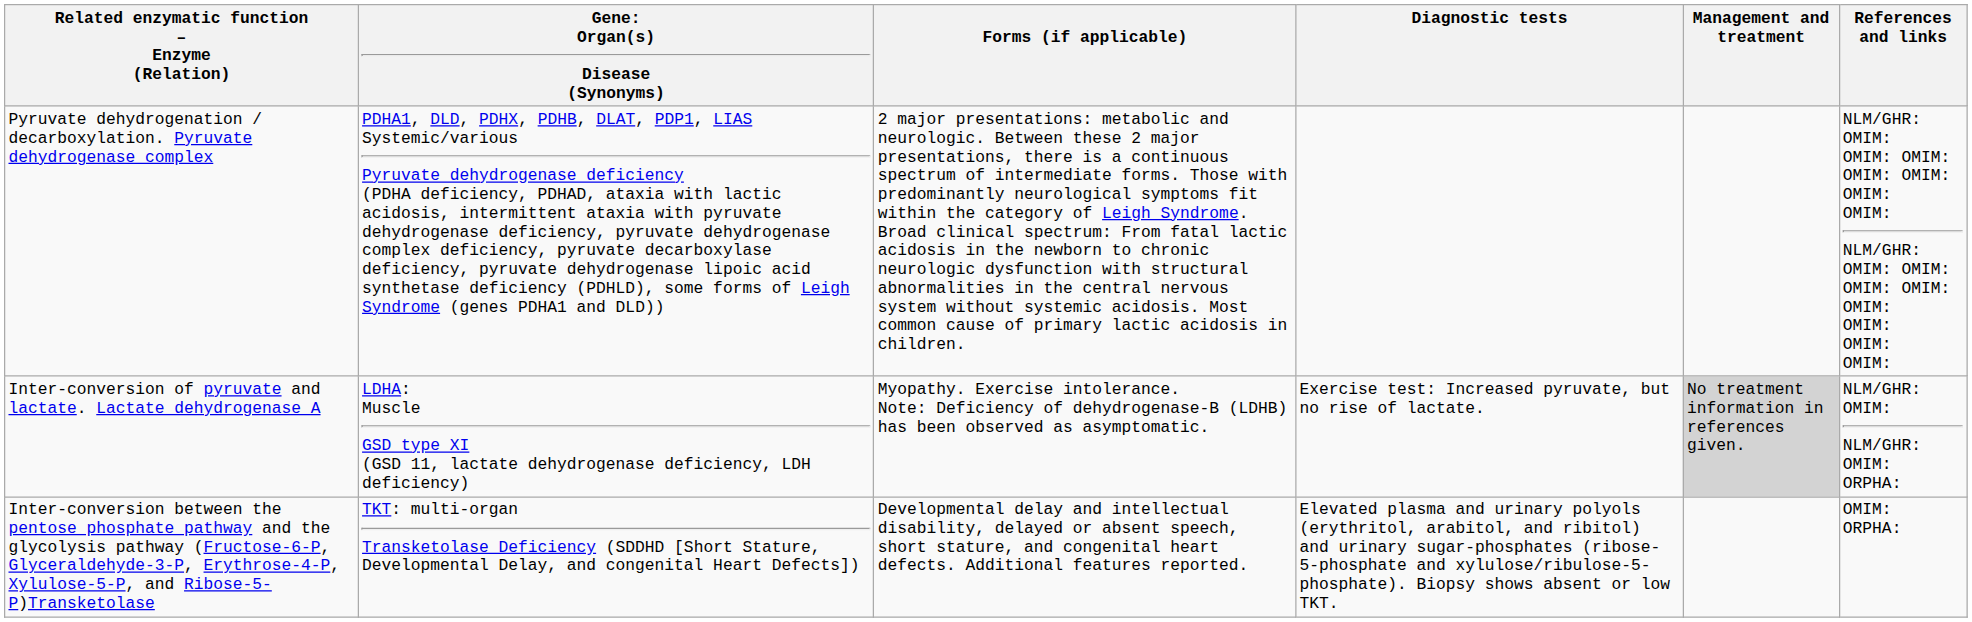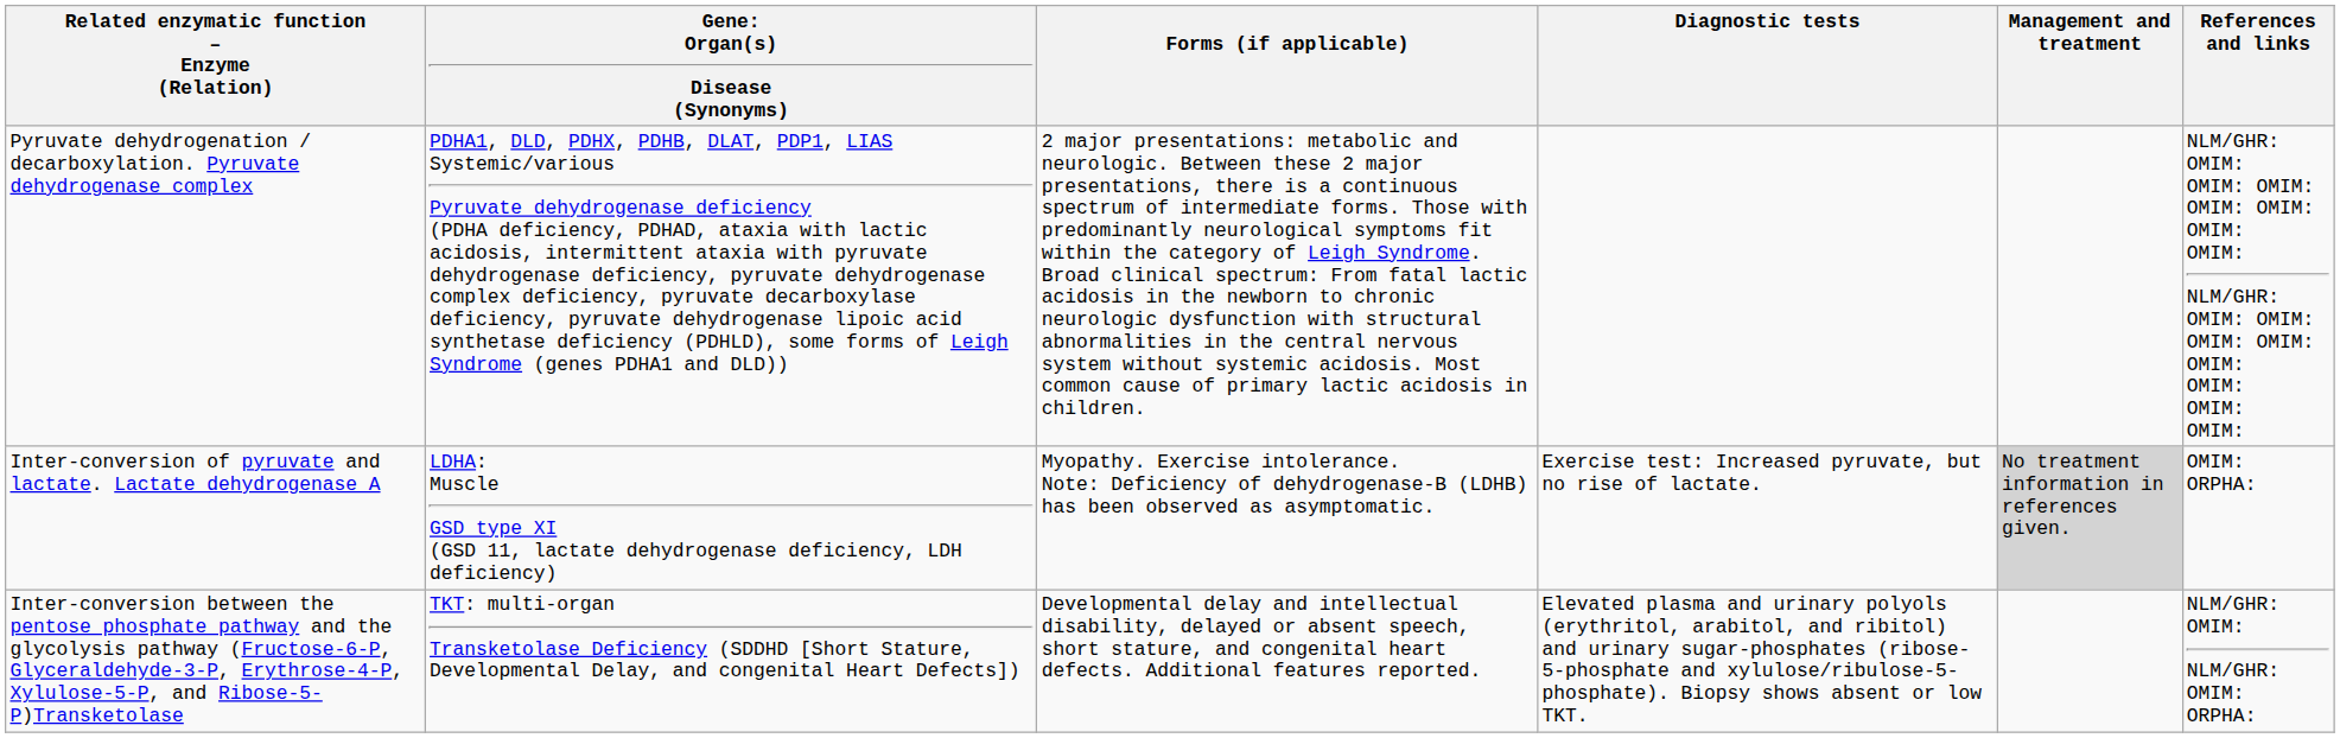row 3 | References and links: NLM/GHR: OMIM: NLM/GHR: OMIM: ORPHA: -> OMIM: ORPHA:
row 4 | References and links: OMIM: ORPHA: -> NLM/GHR: OMIM: NLM/GHR: OMIM: ORPHA:
